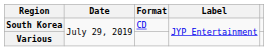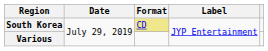South Korea | Format: no background -> khaki background
